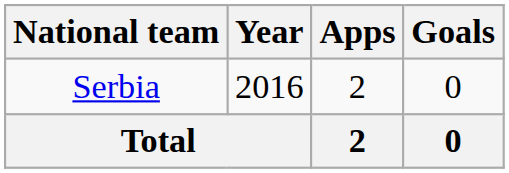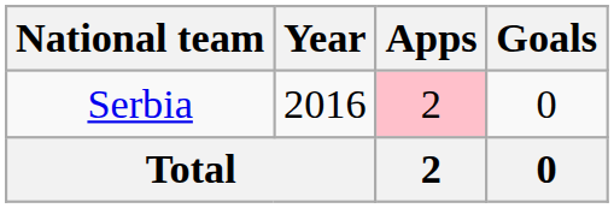Serbia | Apps: no background -> pink background
